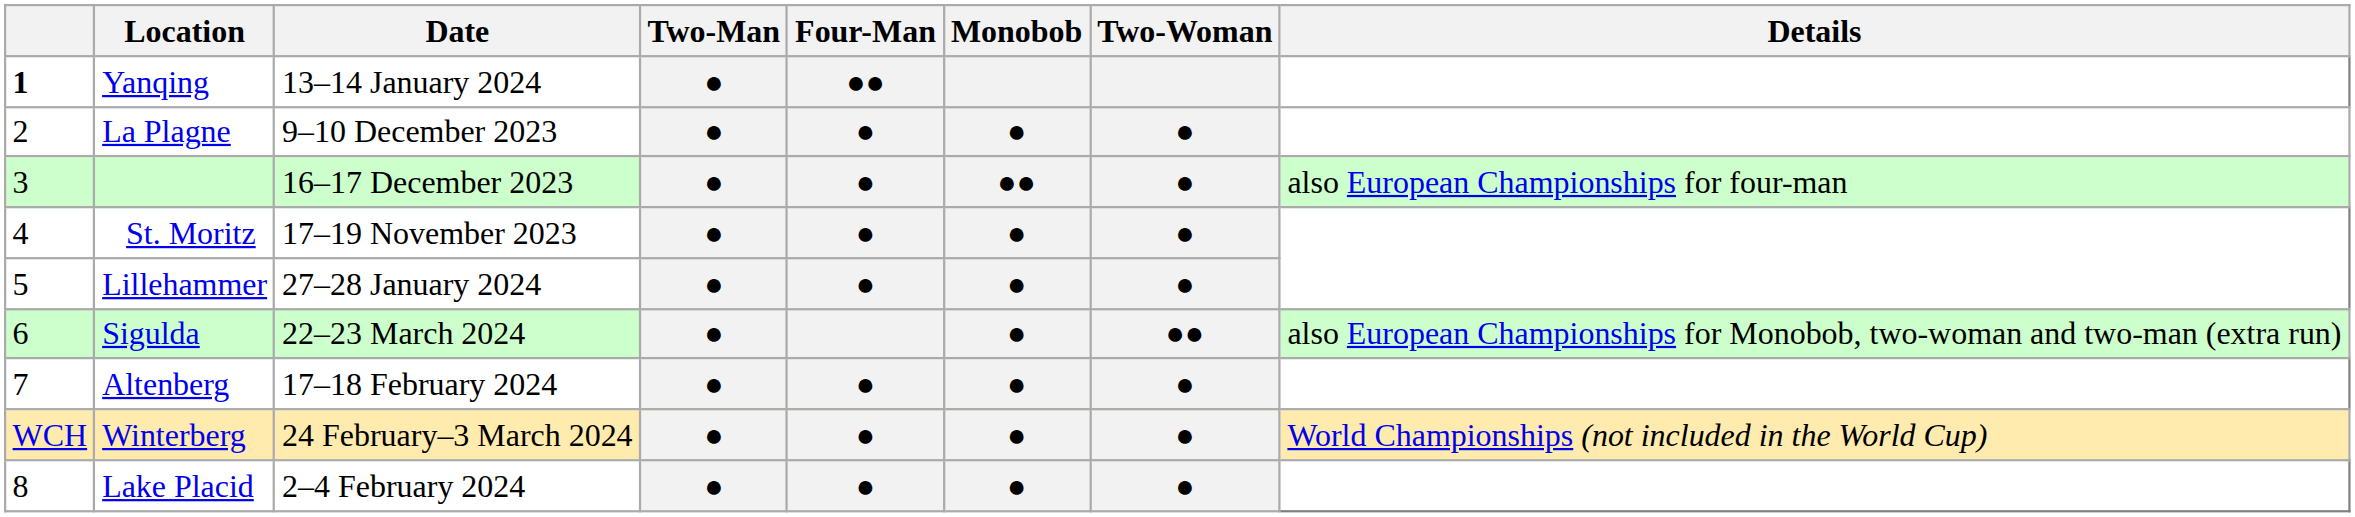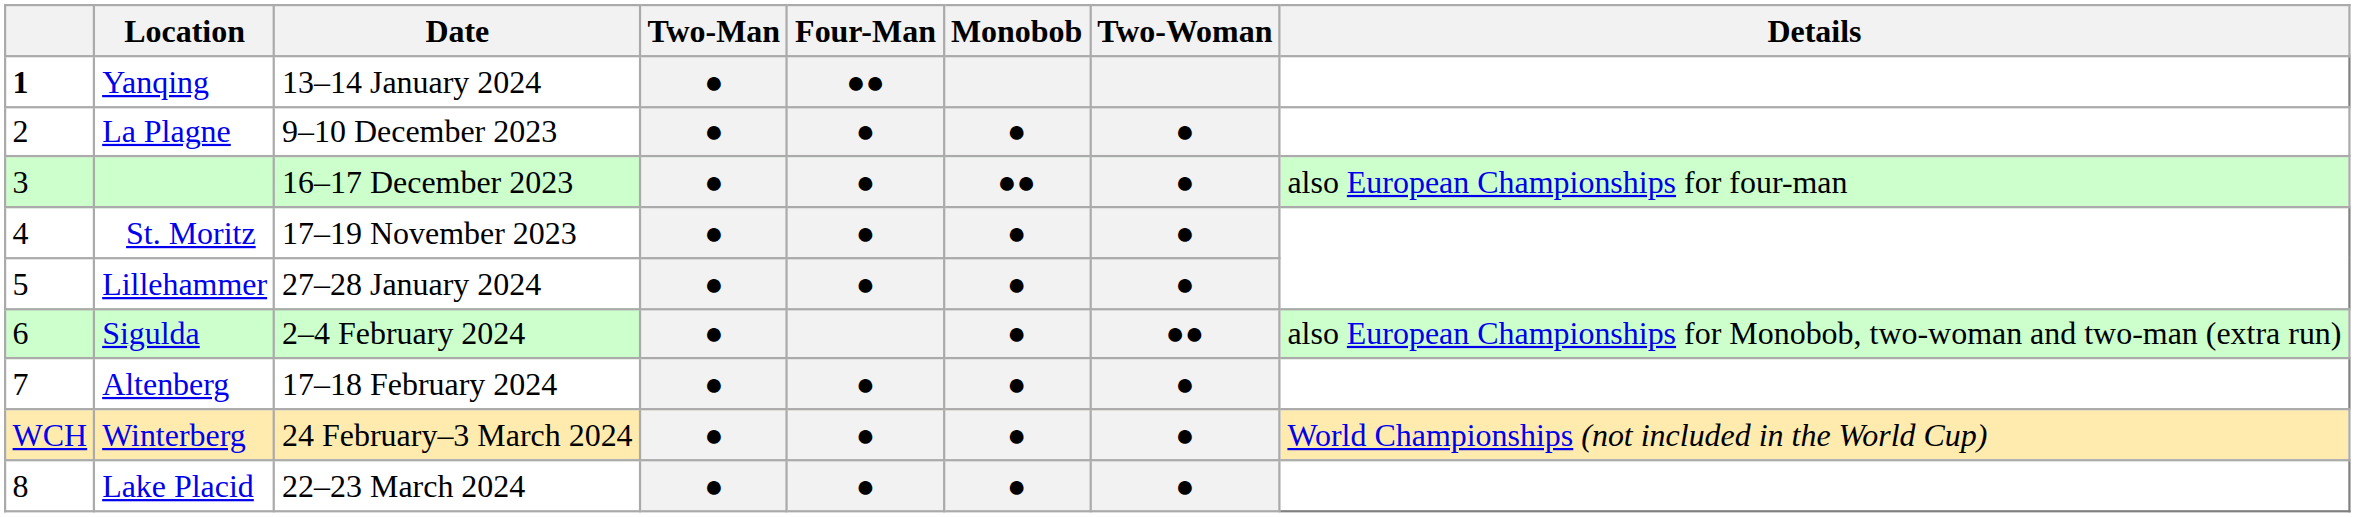Sigulda | Date: 22–23 March 2024 -> 2–4 February 2024
Lake Placid | Date: 2–4 February 2024 -> 22–23 March 2024
